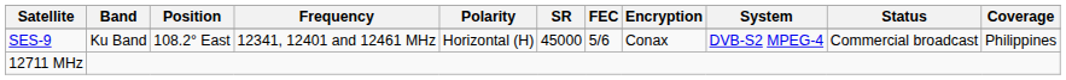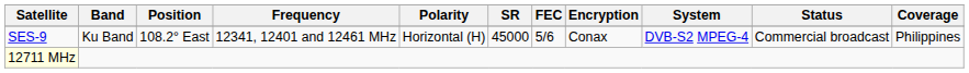12711 MHz | Satellite: no background -> lightyellow background
